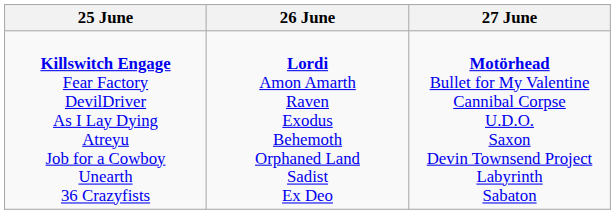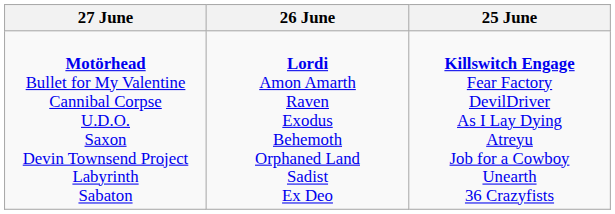columns swapped: 25 June <-> 27 June
